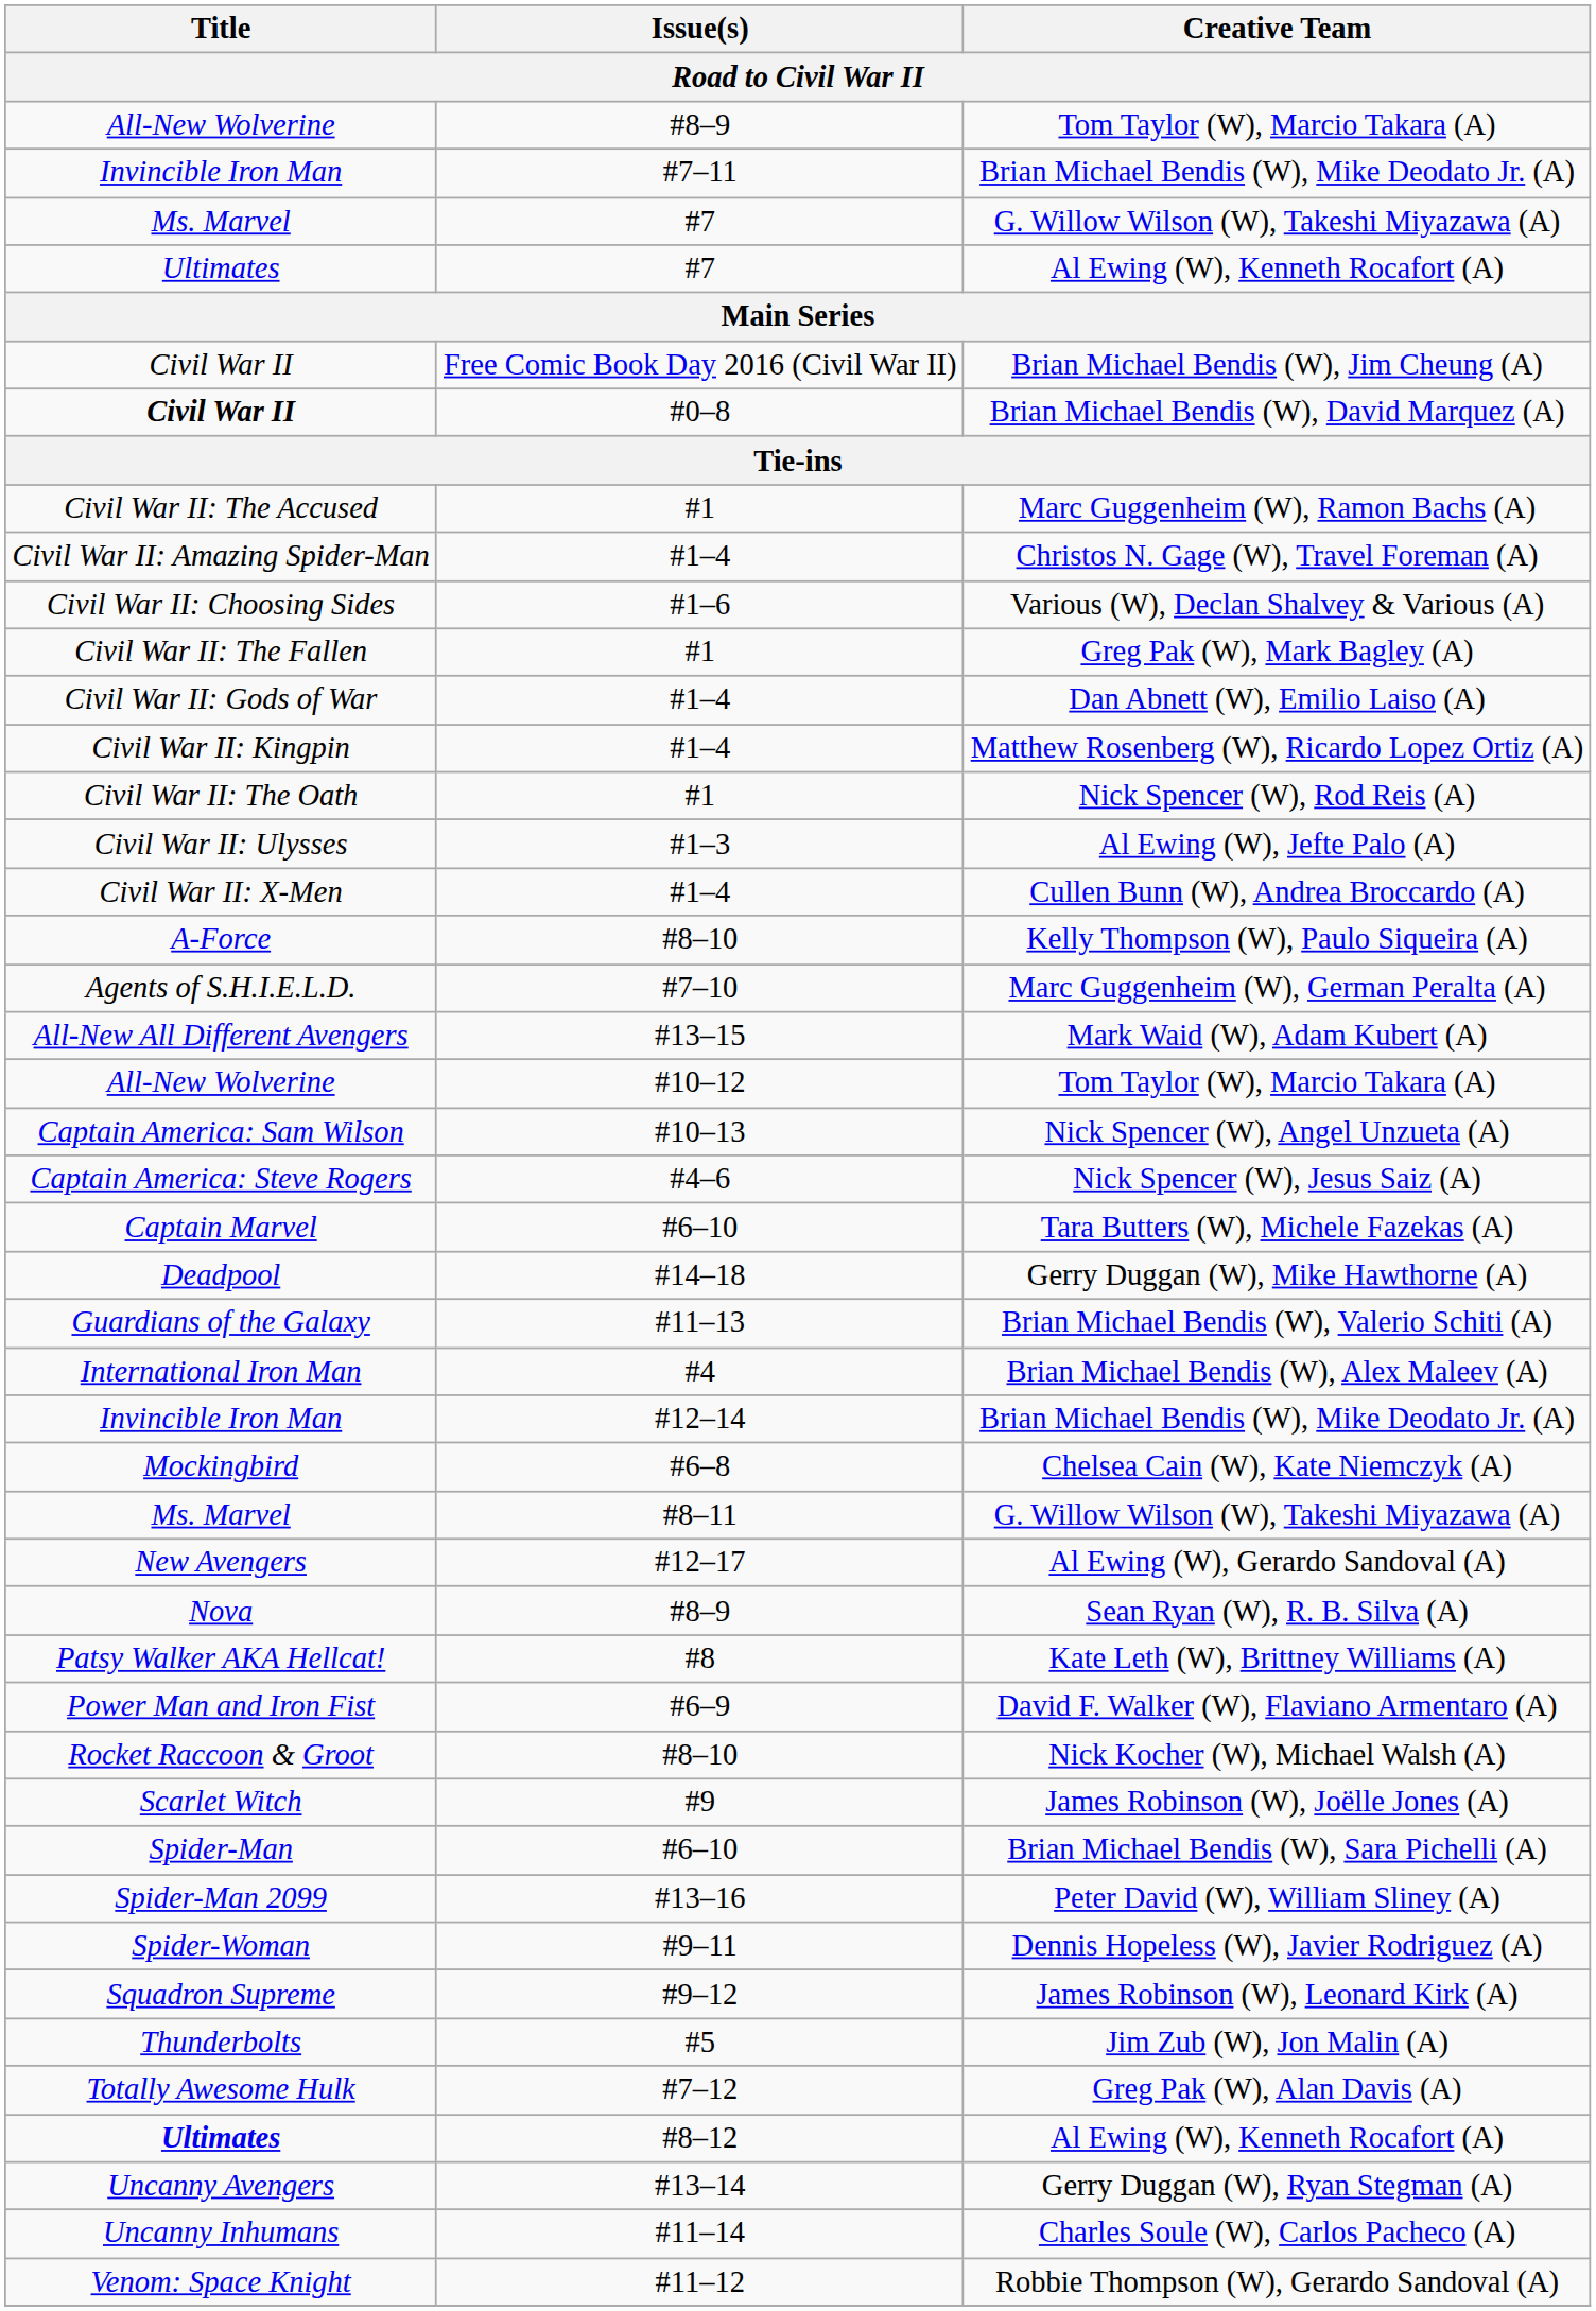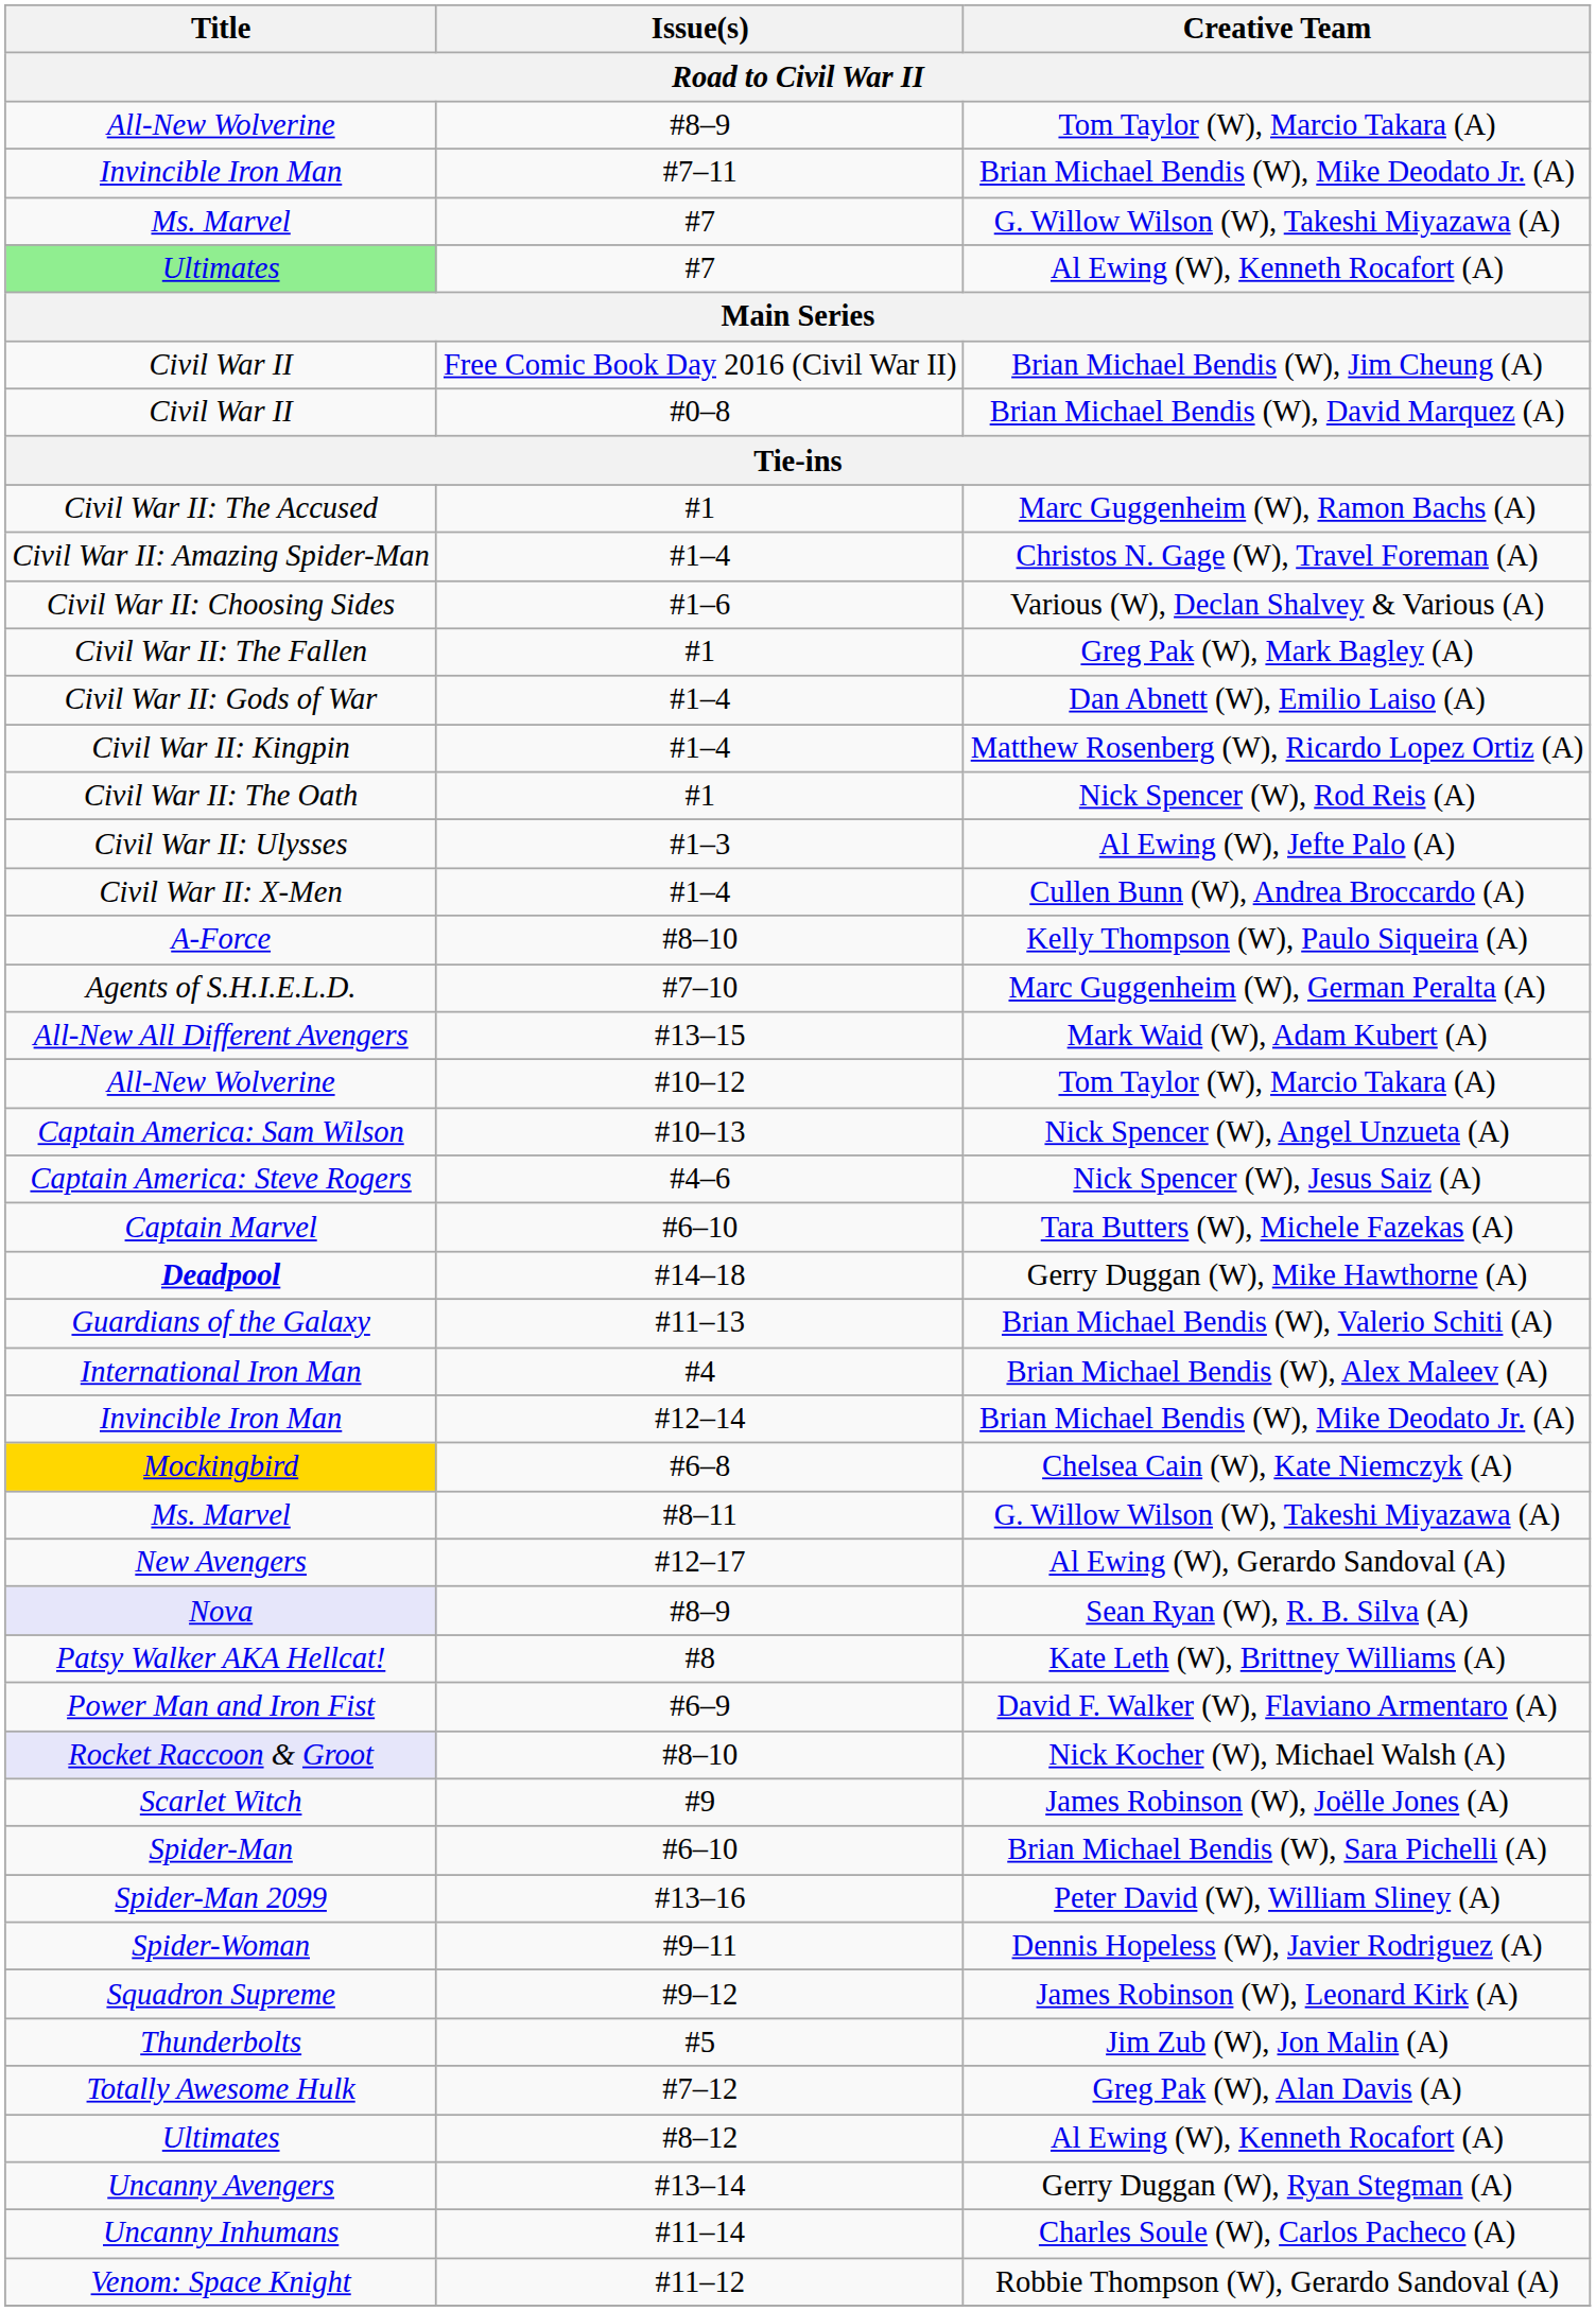#7 / Al Ewing (W), Kenneth Rocafort (A) | Title: no background -> lightgreen background
Brian Michael Bendis (W), David Marquez (A) | Title: bold -> normal
Gerry Duggan (W), Mike Hawthorne (A) | Title: normal -> bold
Chelsea Cain (W), Kate Niemczyk (A) | Title: no background -> gold background
Sean Ryan (W), R. B. Silva (A) | Title: no background -> lavender background
Nick Kocher (W), Michael Walsh (A) | Title: no background -> lavender background
#8–12 / Al Ewing (W), Kenneth Rocafort (A) | Title: bold -> normal
